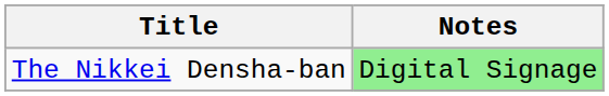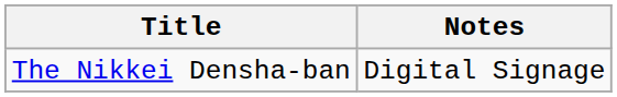The Nikkei Densha-ban | Notes: lightgreen background -> no background
